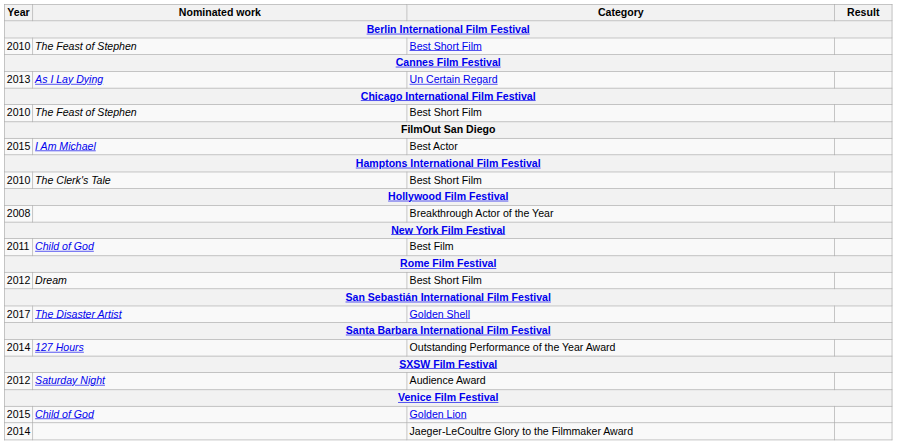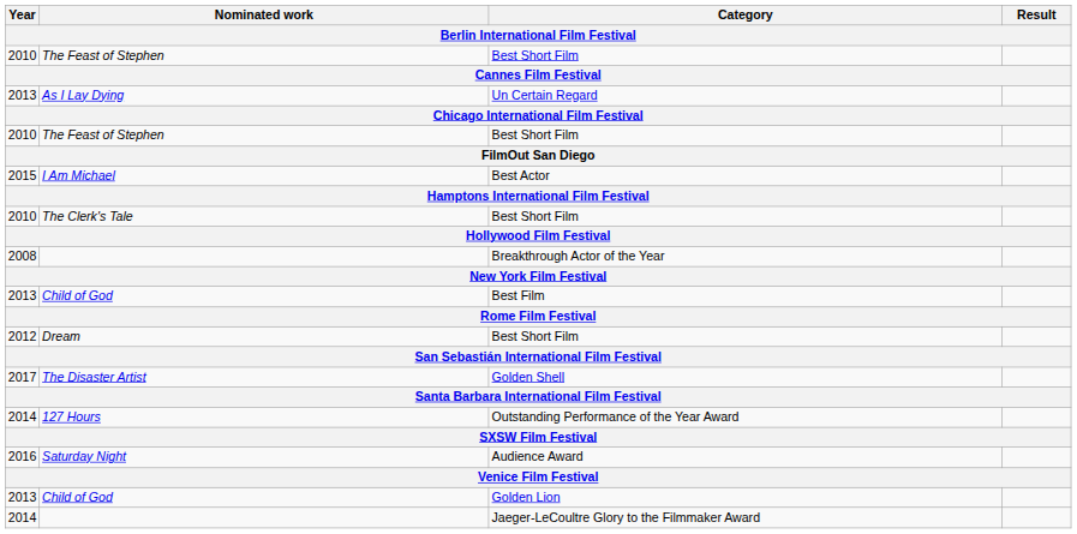Child of God / Best Film | Year: 2011 -> 2013
Saturday Night | Year: 2012 -> 2016
Child of God / Golden Lion | Year: 2015 -> 2013
